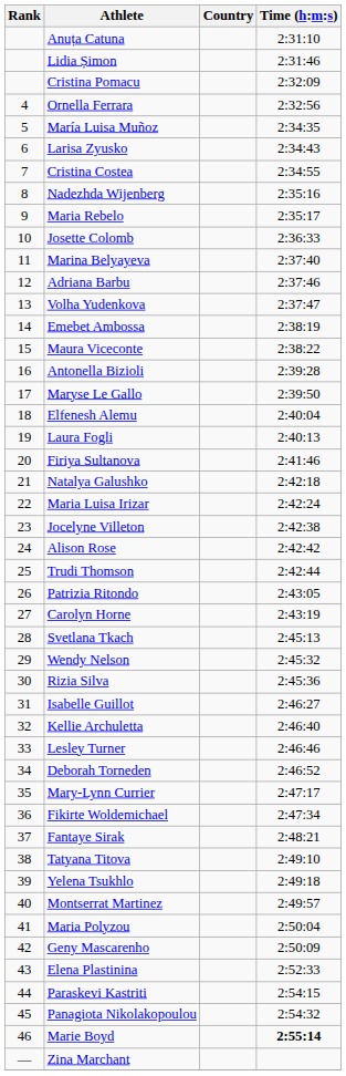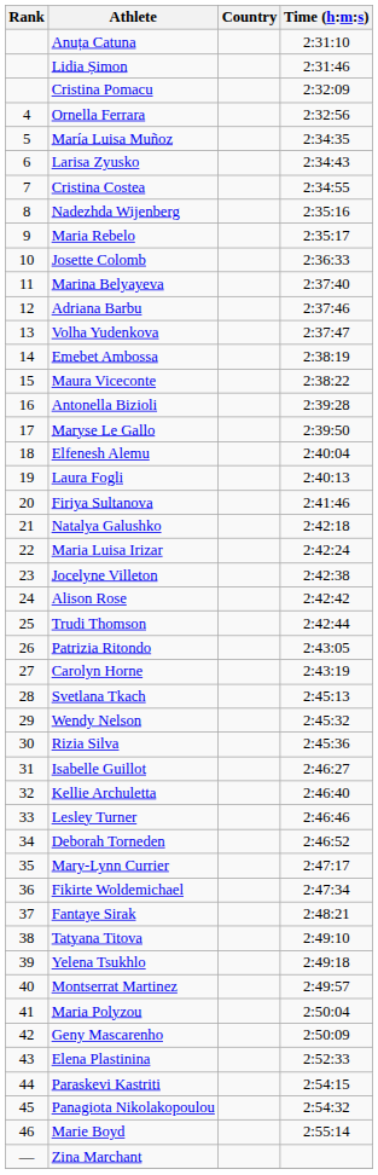Marie Boyd | Time (h:m:s): bold -> normal
